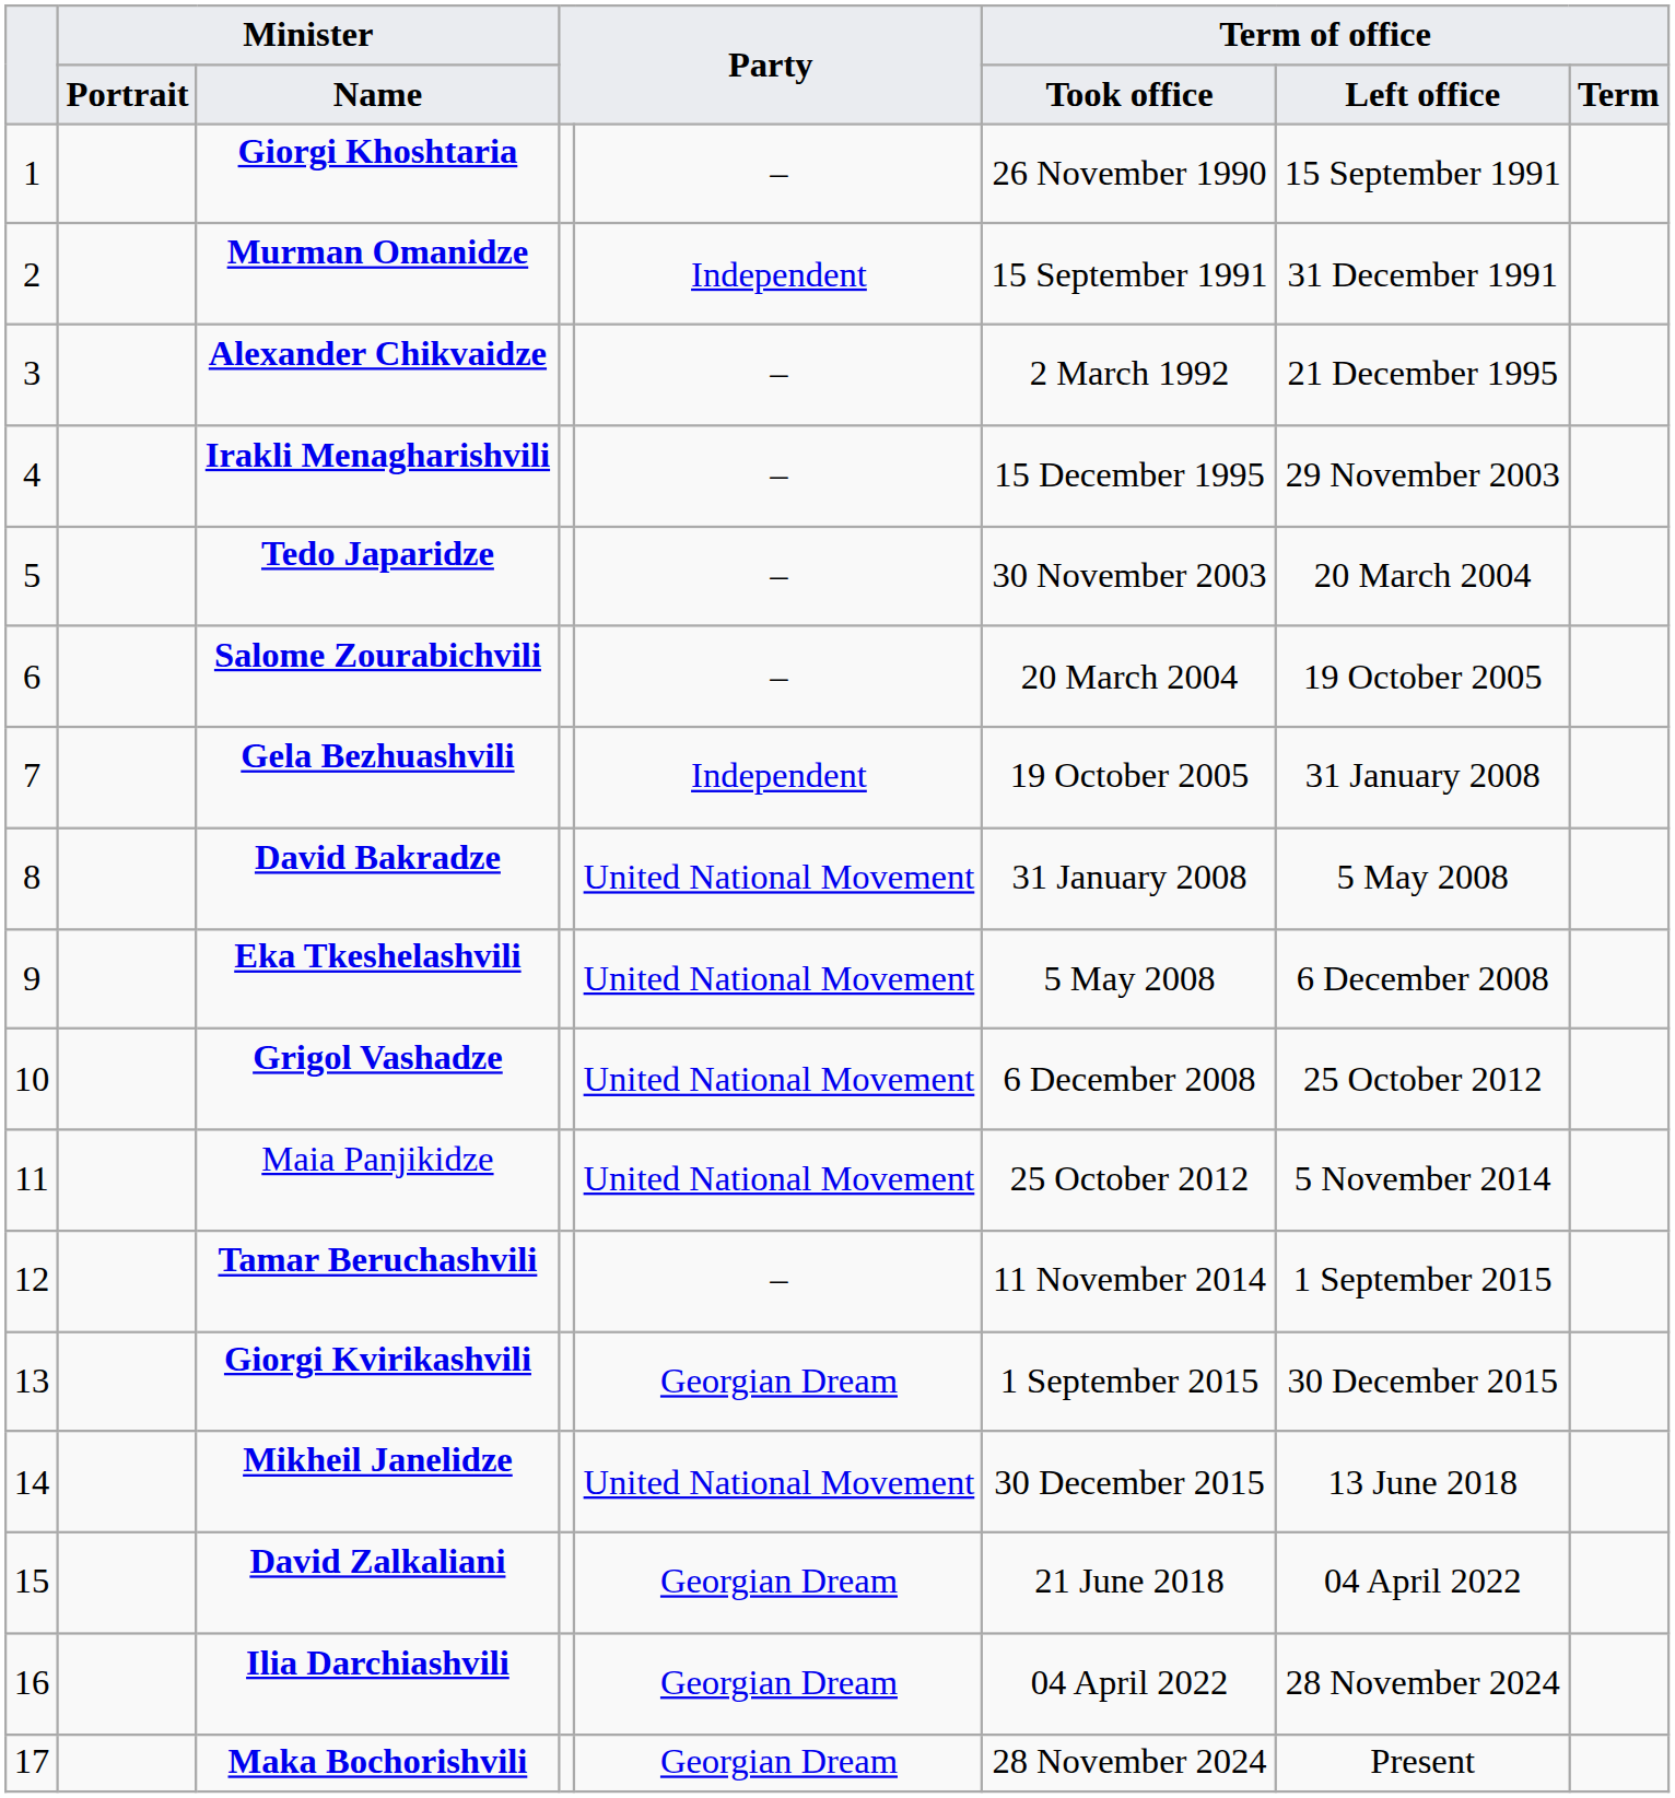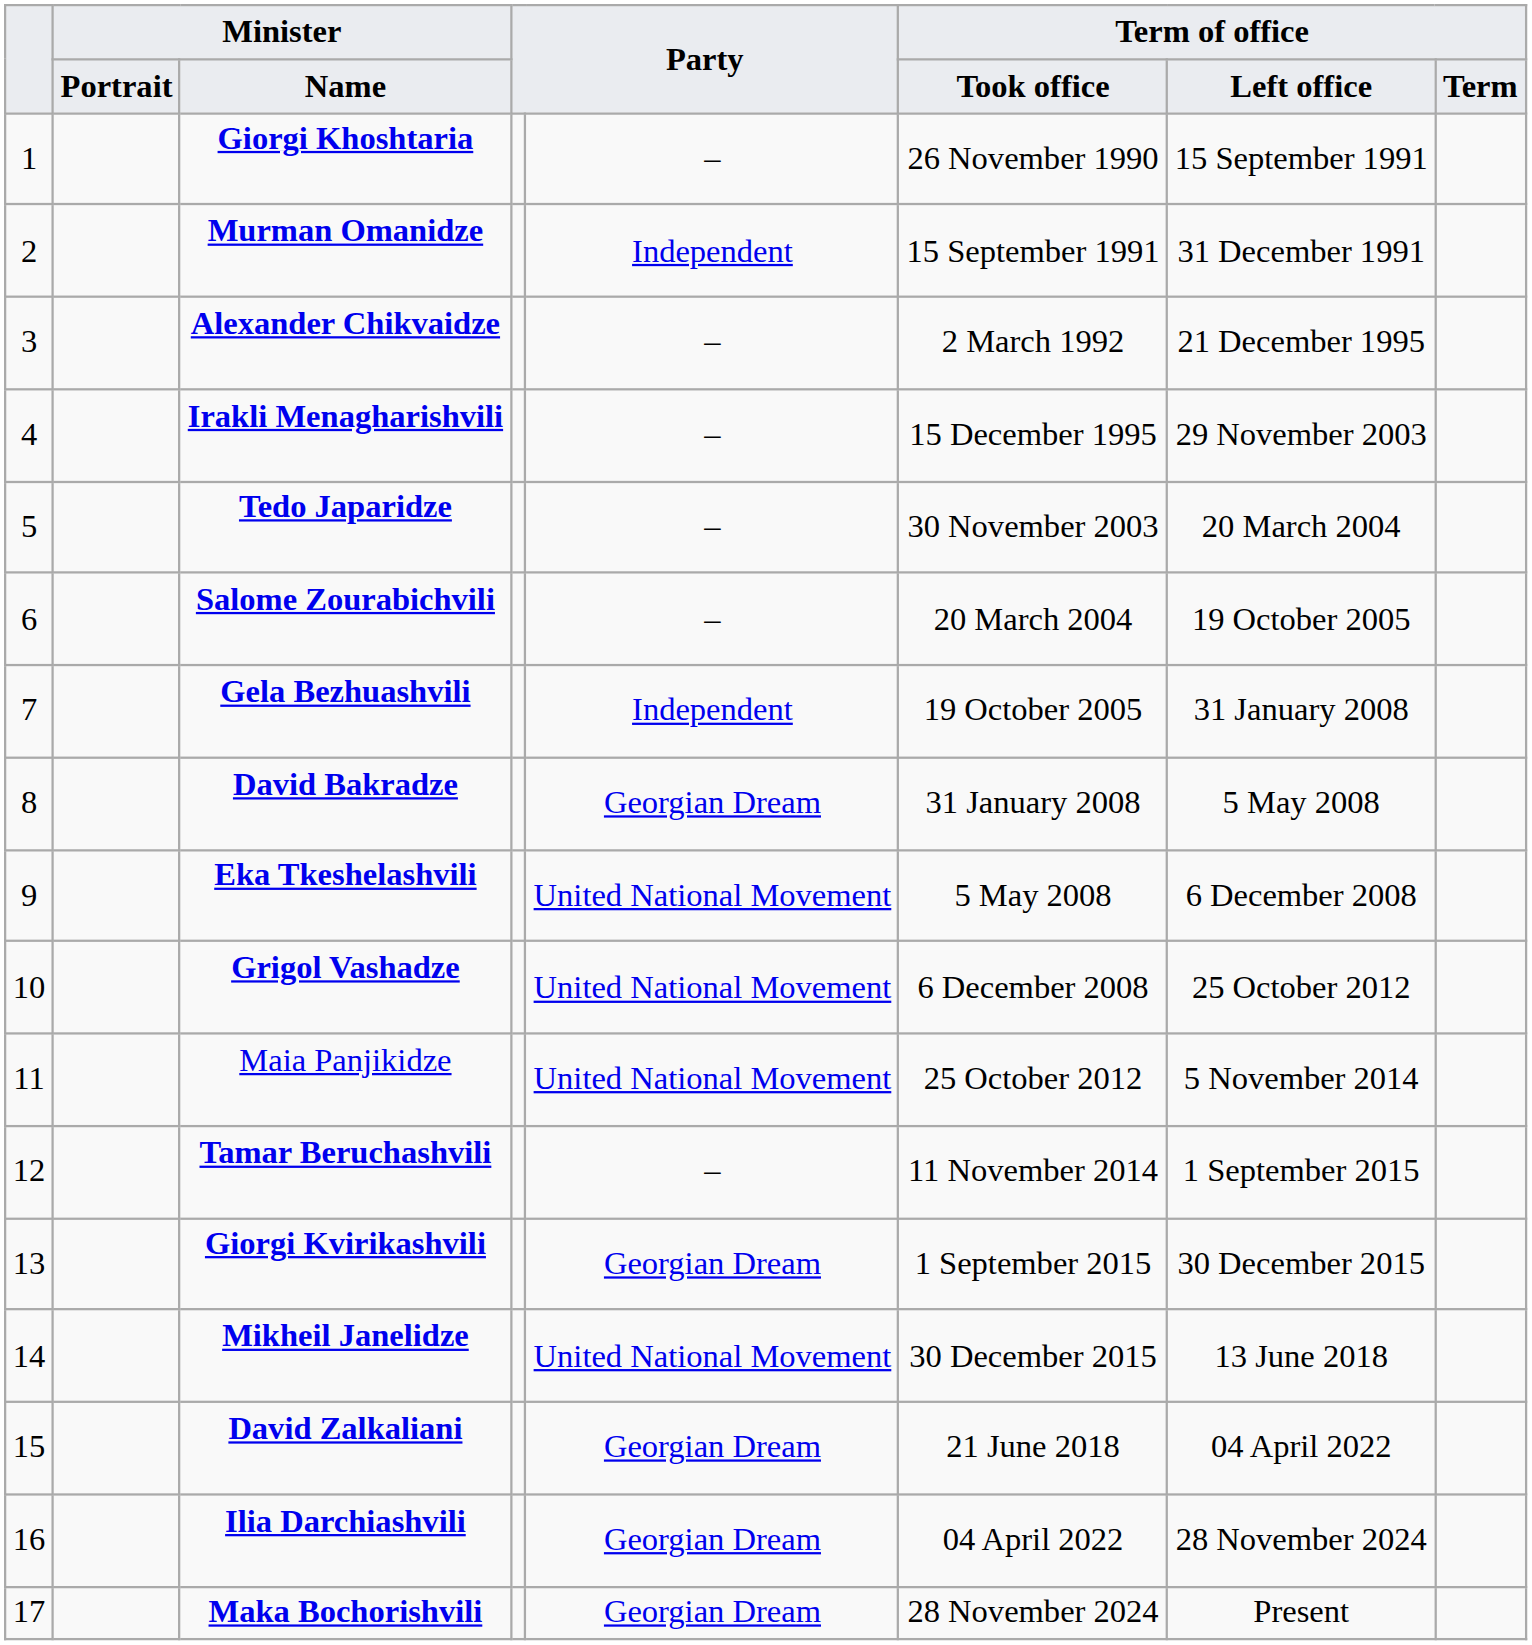David Bakradze | column 5: United National Movement -> Georgian Dream
